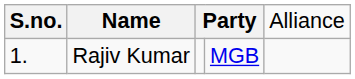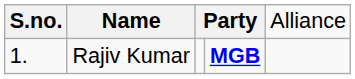Rajiv Kumar | column 4: normal -> bold
